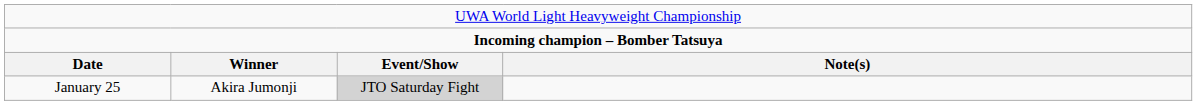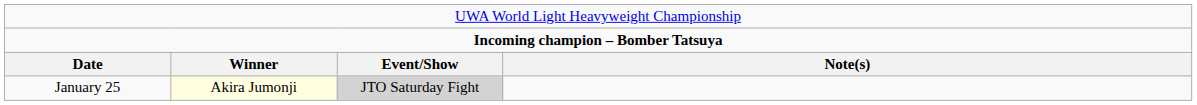January 25 | column 2: no background -> lightyellow background
